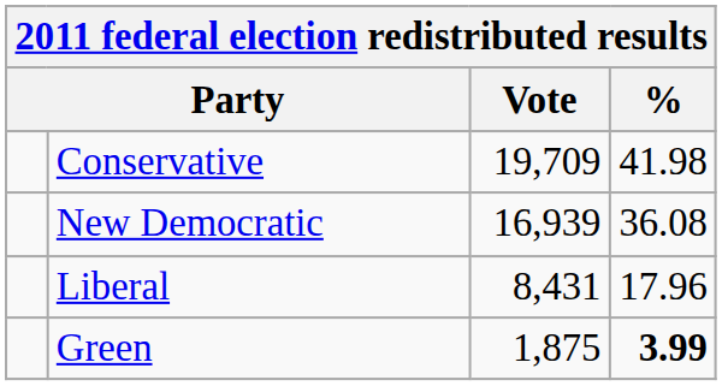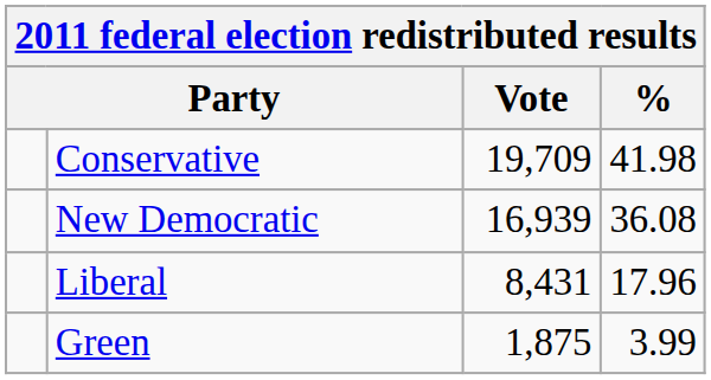Green | %: bold -> normal
